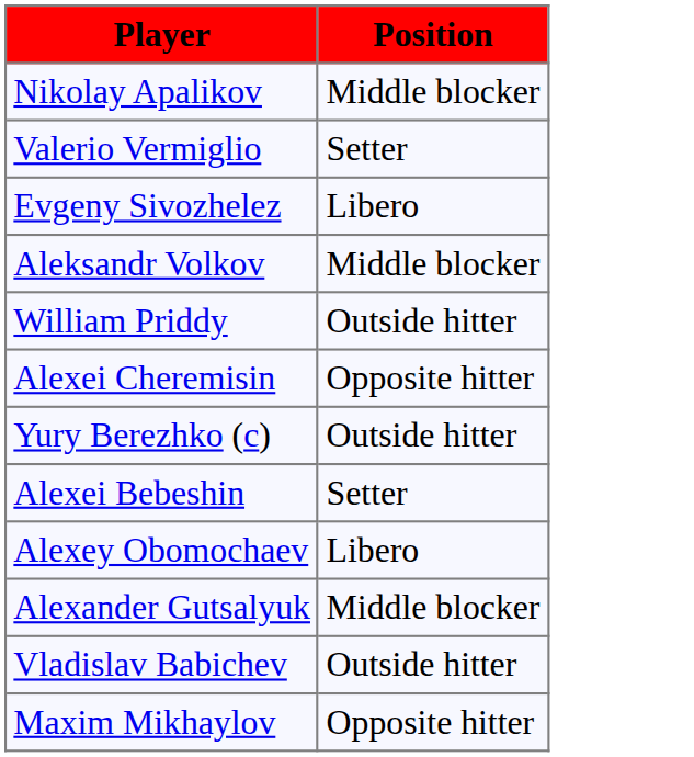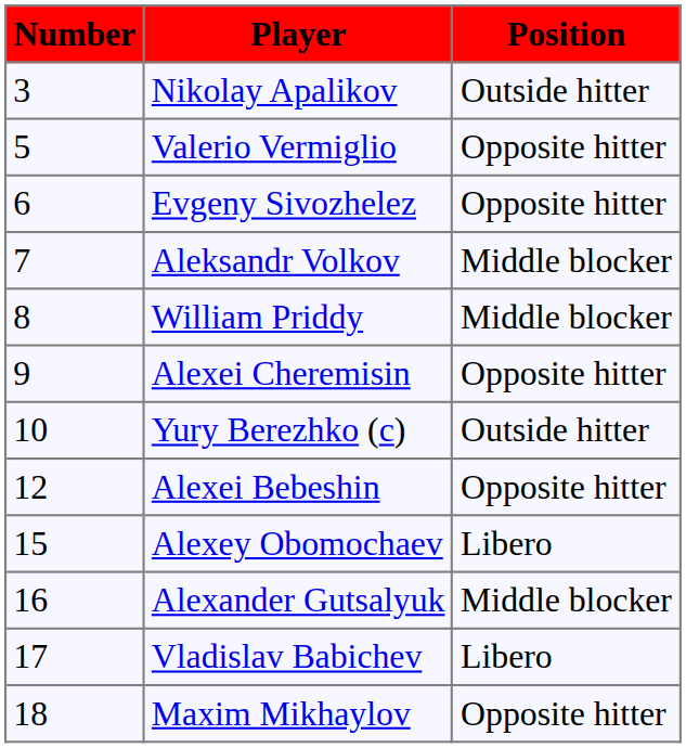+ column: Number | 3 | 5 | 6 | 7 | 8 | 9 | 10 | 12 | 15 | 16 | 17 | 18
Nikolay Apalikov | Position: Middle blocker -> Outside hitter
Valerio Vermiglio | Position: Setter -> Opposite hitter
Evgeny Sivozhelez | Position: Libero -> Opposite hitter
William Priddy | Position: Outside hitter -> Middle blocker
Alexei Bebeshin | Position: Setter -> Opposite hitter
Vladislav Babichev | Position: Outside hitter -> Libero
